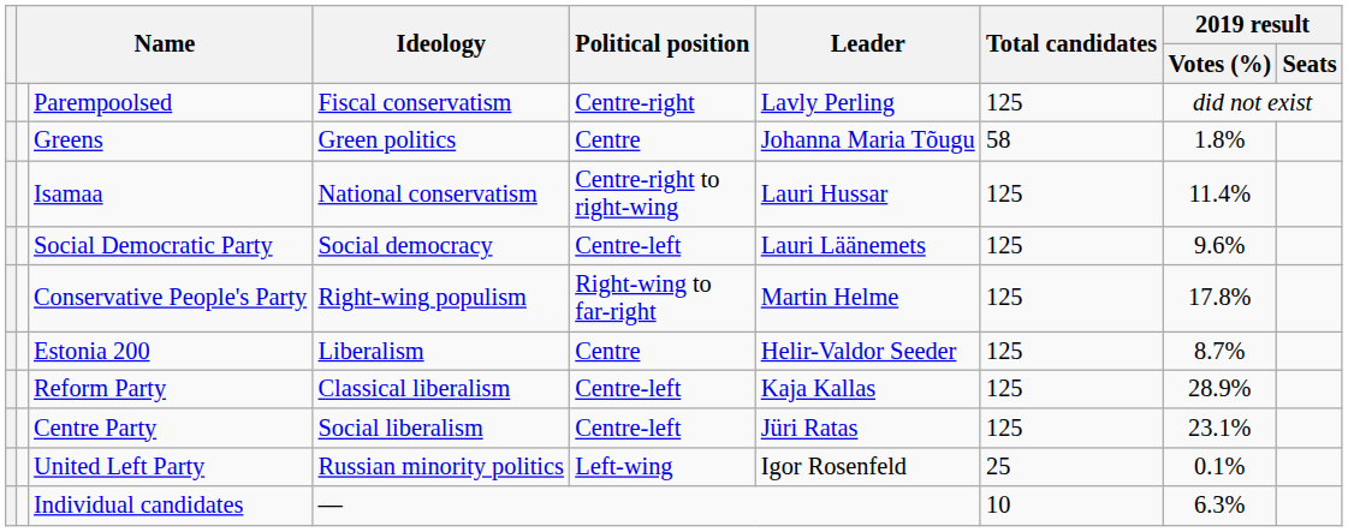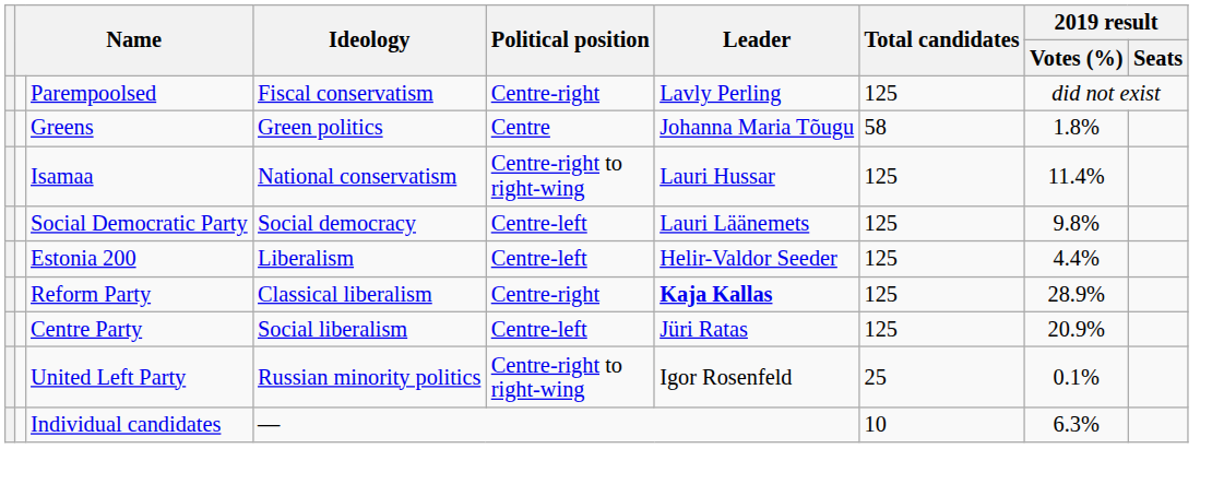Social Democratic Party | 2019 result / Votes (%): 9.6% -> 9.8%
- row: Conservative People's Party | Right-wing populism | Right-wing to far-right | Martin Helme | 125 | 17.8%
Estonia 200 | Political position: Centre -> Centre-left
Estonia 200 | 2019 result / Votes (%): 8.7% -> 4.4%
Reform Party | Political position: Centre-left -> Centre-right
Reform Party | Leader: normal -> bold
Centre Party | 2019 result / Votes (%): 23.1% -> 20.9%
United Left Party | Political position: Left-wing -> Centre-right to right-wing
